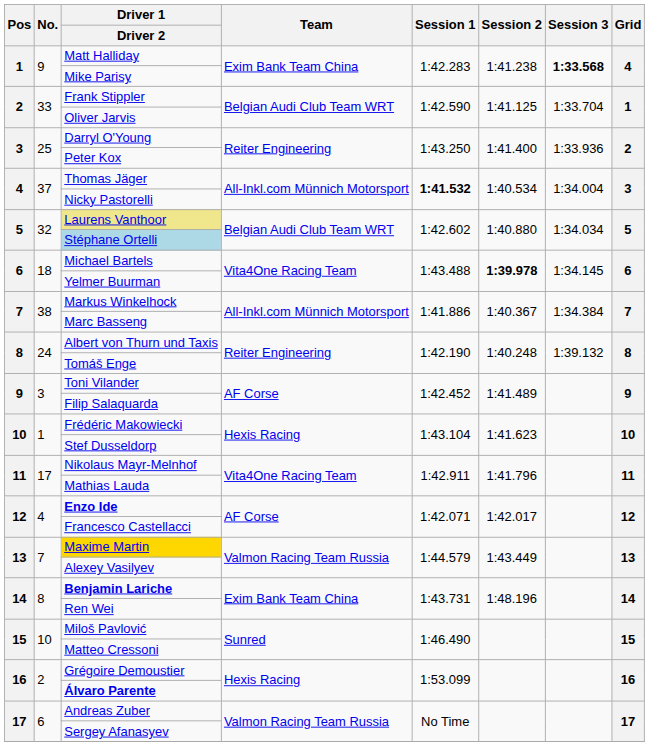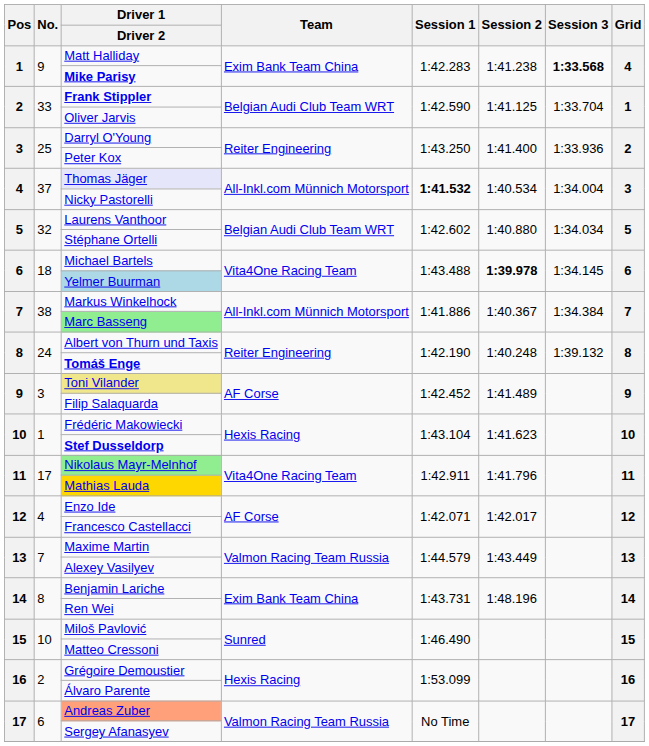Mike Parisy | Driver 1 / Driver 2: normal -> bold
Frank Stippler | Driver 1 / Driver 2: normal -> bold
Thomas Jäger | Driver 1 / Driver 2: no background -> lavender background
Laurens Vanthoor | Driver 1 / Driver 2: khaki background -> no background
Stéphane Ortelli | Driver 1 / Driver 2: lightblue background -> no background
Yelmer Buurman | Driver 1 / Driver 2: no background -> lightblue background
Marc Basseng | Driver 1 / Driver 2: no background -> lightgreen background
Tomáš Enge | Driver 1 / Driver 2: normal -> bold
Toni Vilander | Driver 1 / Driver 2: no background -> khaki background
Stef Dusseldorp | Driver 1 / Driver 2: normal -> bold
Nikolaus Mayr-Melnhof | Driver 1 / Driver 2: no background -> lightgreen background
Mathias Lauda | Driver 1 / Driver 2: no background -> gold background
Enzo Ide | Driver 1 / Driver 2: bold -> normal
Maxime Martin | Driver 1 / Driver 2: gold background -> no background
Benjamin Lariche | Driver 1 / Driver 2: bold -> normal
Álvaro Parente | Driver 1 / Driver 2: bold -> normal
Andreas Zuber | Driver 1 / Driver 2: no background -> lightsalmon background
